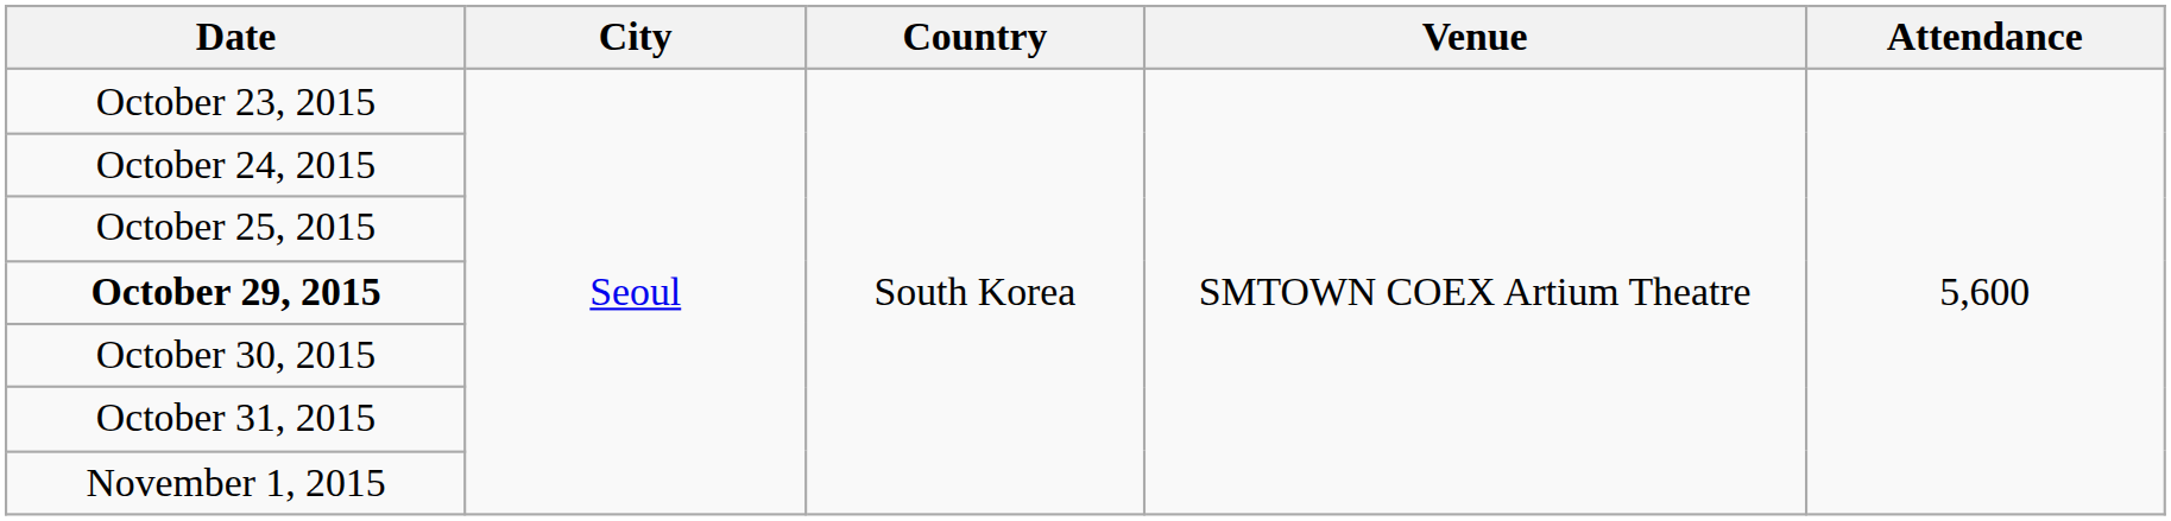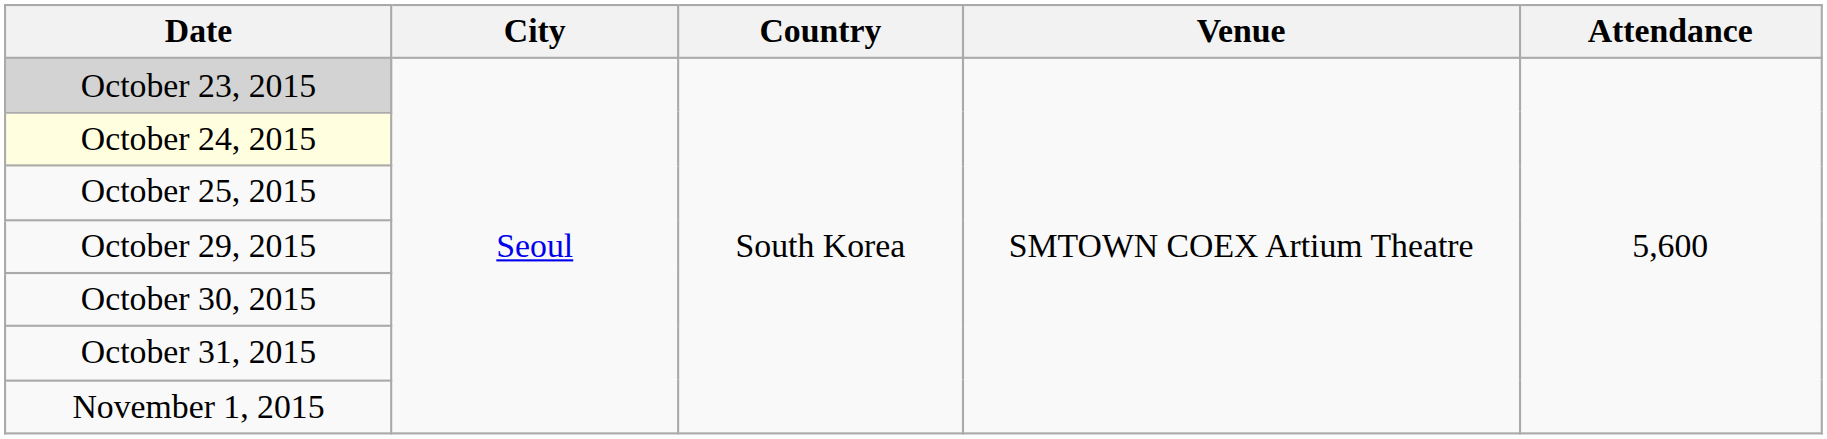October 23, 2015 | Date: no background -> lightgrey background
October 24, 2015 | Date: no background -> lightyellow background
October 29, 2015 | Date: bold -> normal
